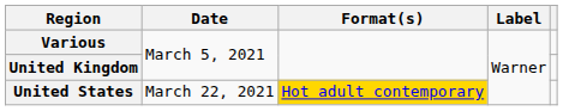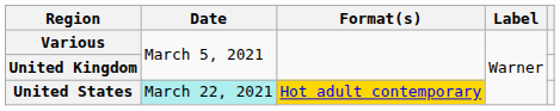United States | Date: no background -> paleturquoise background
